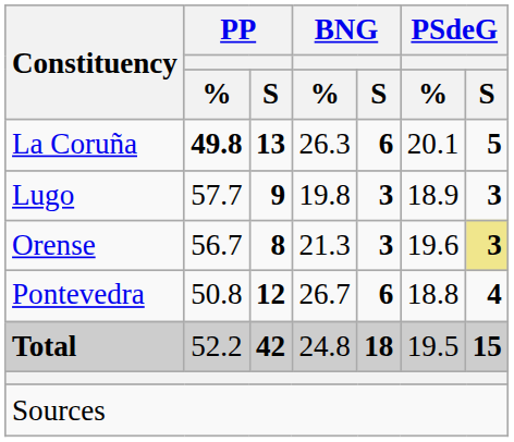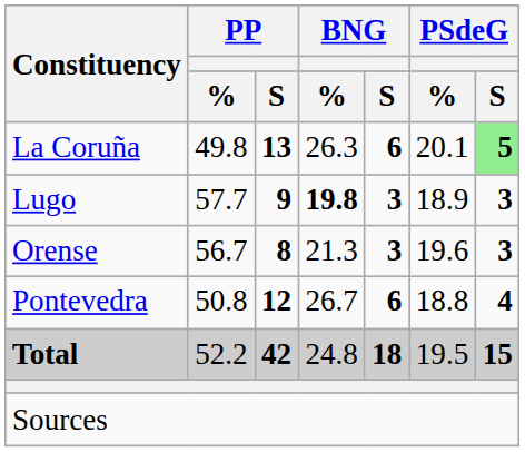La Coruña | PP / %: bold -> normal
La Coruña | PSdeG / S: no background -> lightgreen background
Lugo | BNG / %: normal -> bold
Orense | PSdeG / S: khaki background -> no background
